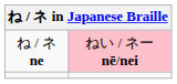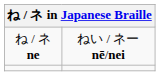ね / ネ ne | column 2: pink background -> no background
